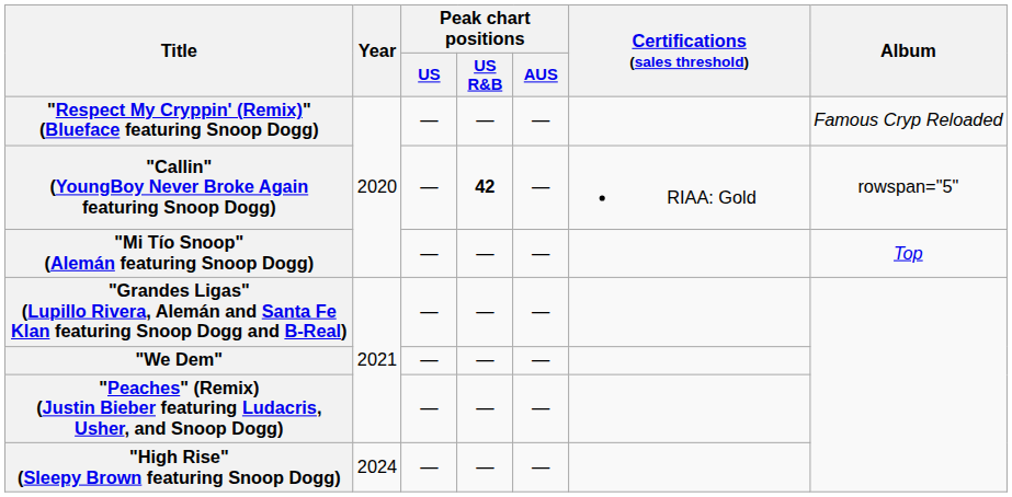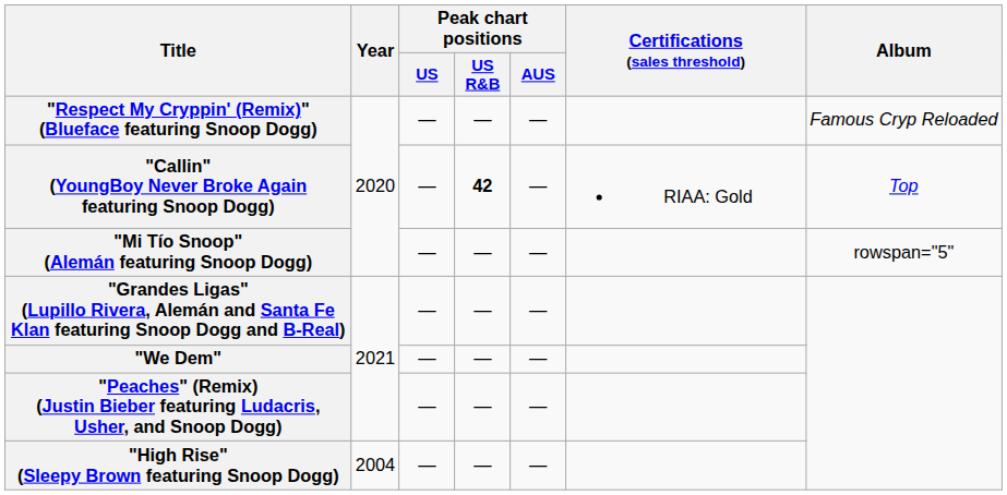"Callin" (YoungBoy Never Broke Again featuring Snoop Dogg) | Album: rowspan="5" -> Top
"Mi Tío Snoop" (Alemán featuring Snoop Dogg) | Album: Top -> rowspan="5"
"High Rise" (Sleepy Brown featuring Snoop Dogg) | Year: 2024 -> 2004
